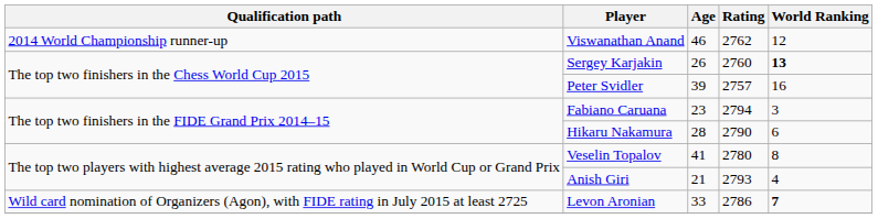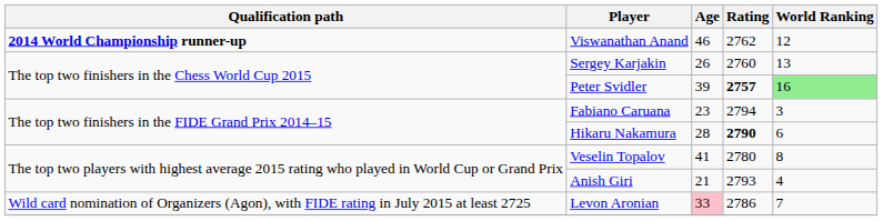Viswanathan Anand | Qualification path: normal -> bold
Sergey Karjakin | World Ranking: bold -> normal
Peter Svidler | Rating: normal -> bold
Peter Svidler | World Ranking: no background -> lightgreen background
Hikaru Nakamura | Rating: normal -> bold
Levon Aronian | Age: no background -> pink background
Levon Aronian | World Ranking: bold -> normal
